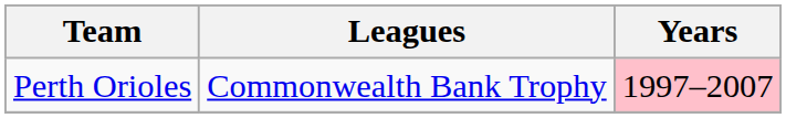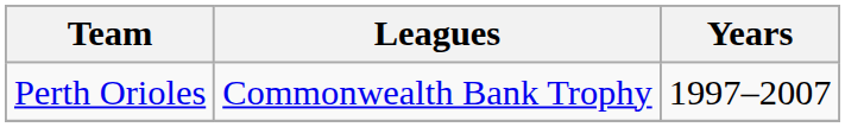Perth Orioles | Years: pink background -> no background
